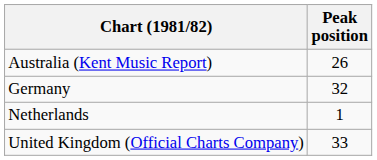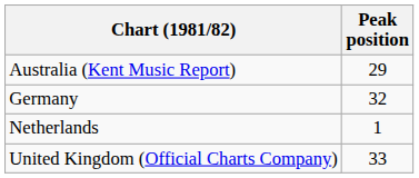Australia (Kent Music Report) | Peak position: 26 -> 29
